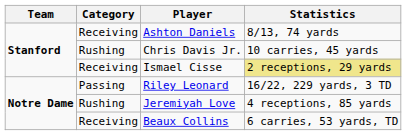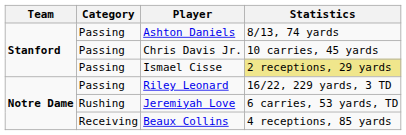Ashton Daniels | Category: Receiving -> Passing
Chris Davis Jr. | Category: Rushing -> Passing
Ismael Cisse | Category: Receiving -> Passing
Jeremiyah Love | Statistics: 4 receptions, 85 yards -> 6 carries, 53 yards, TD
Beaux Collins | Statistics: 6 carries, 53 yards, TD -> 4 receptions, 85 yards
